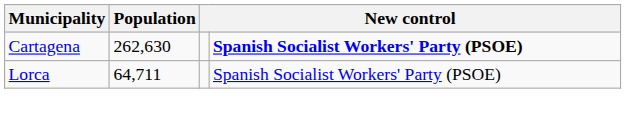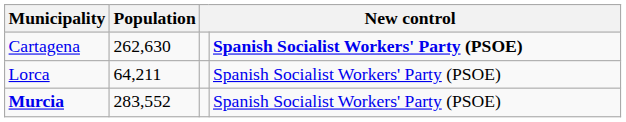Lorca | Population: 64,711 -> 64,211
+ row: Murcia | 283,552 | Spanish Socialist Workers' Party (PSOE)
